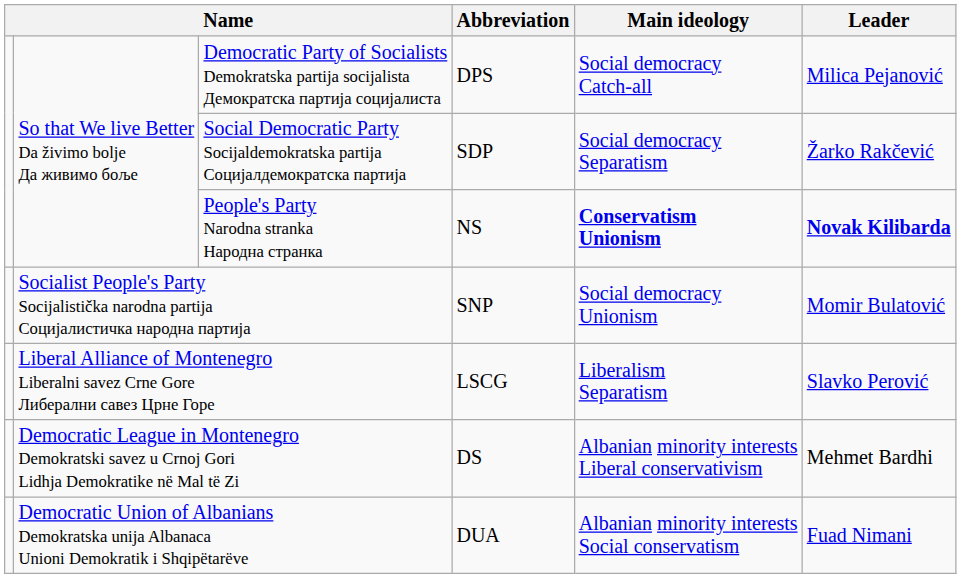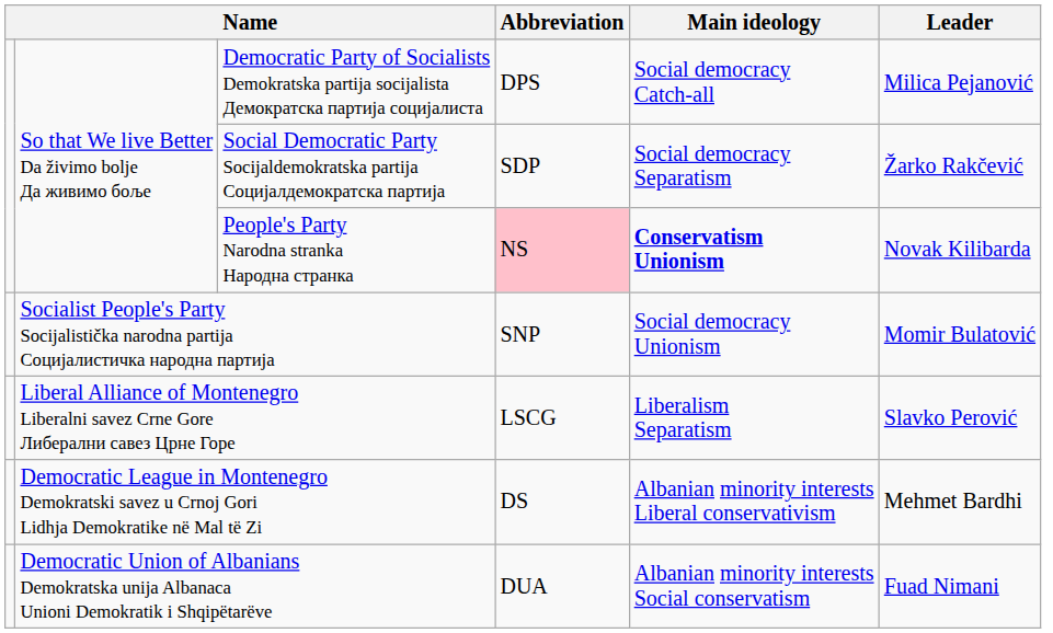People's Party Narodna stranka Народна странка | Abbreviation: no background -> pink background
People's Party Narodna stranka Народна странка | Leader: bold -> normal
